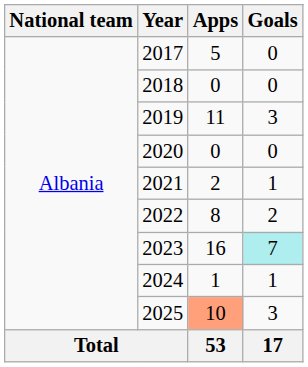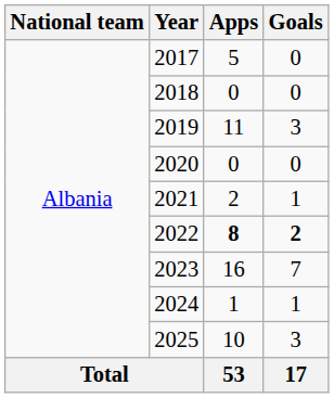2022 | Apps: normal -> bold
2022 | Goals: normal -> bold
2023 | Goals: paleturquoise background -> no background
2025 | Apps: lightsalmon background -> no background
